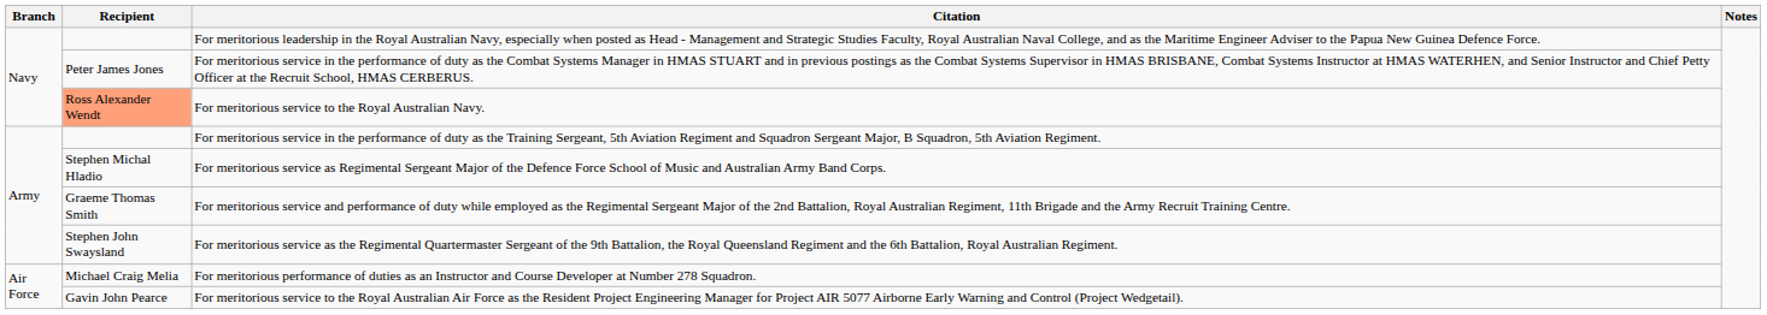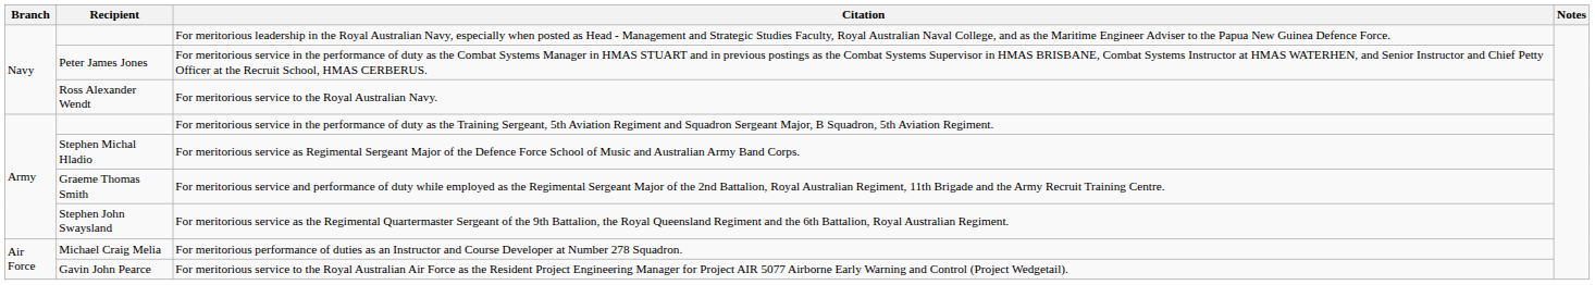For meritorious service to the Royal Australian Navy. | Recipient: lightsalmon background -> no background
